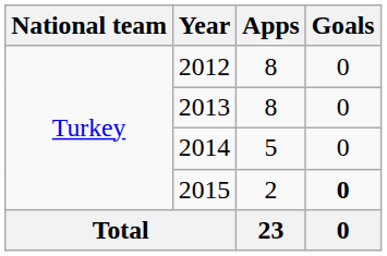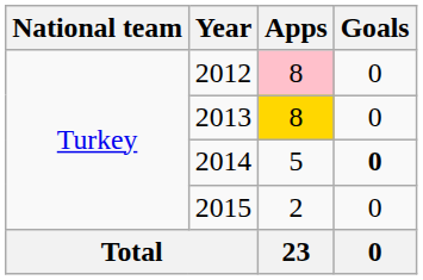2012 | Apps: no background -> pink background
2013 | Apps: no background -> gold background
2014 | Goals: normal -> bold
2015 | Goals: bold -> normal
